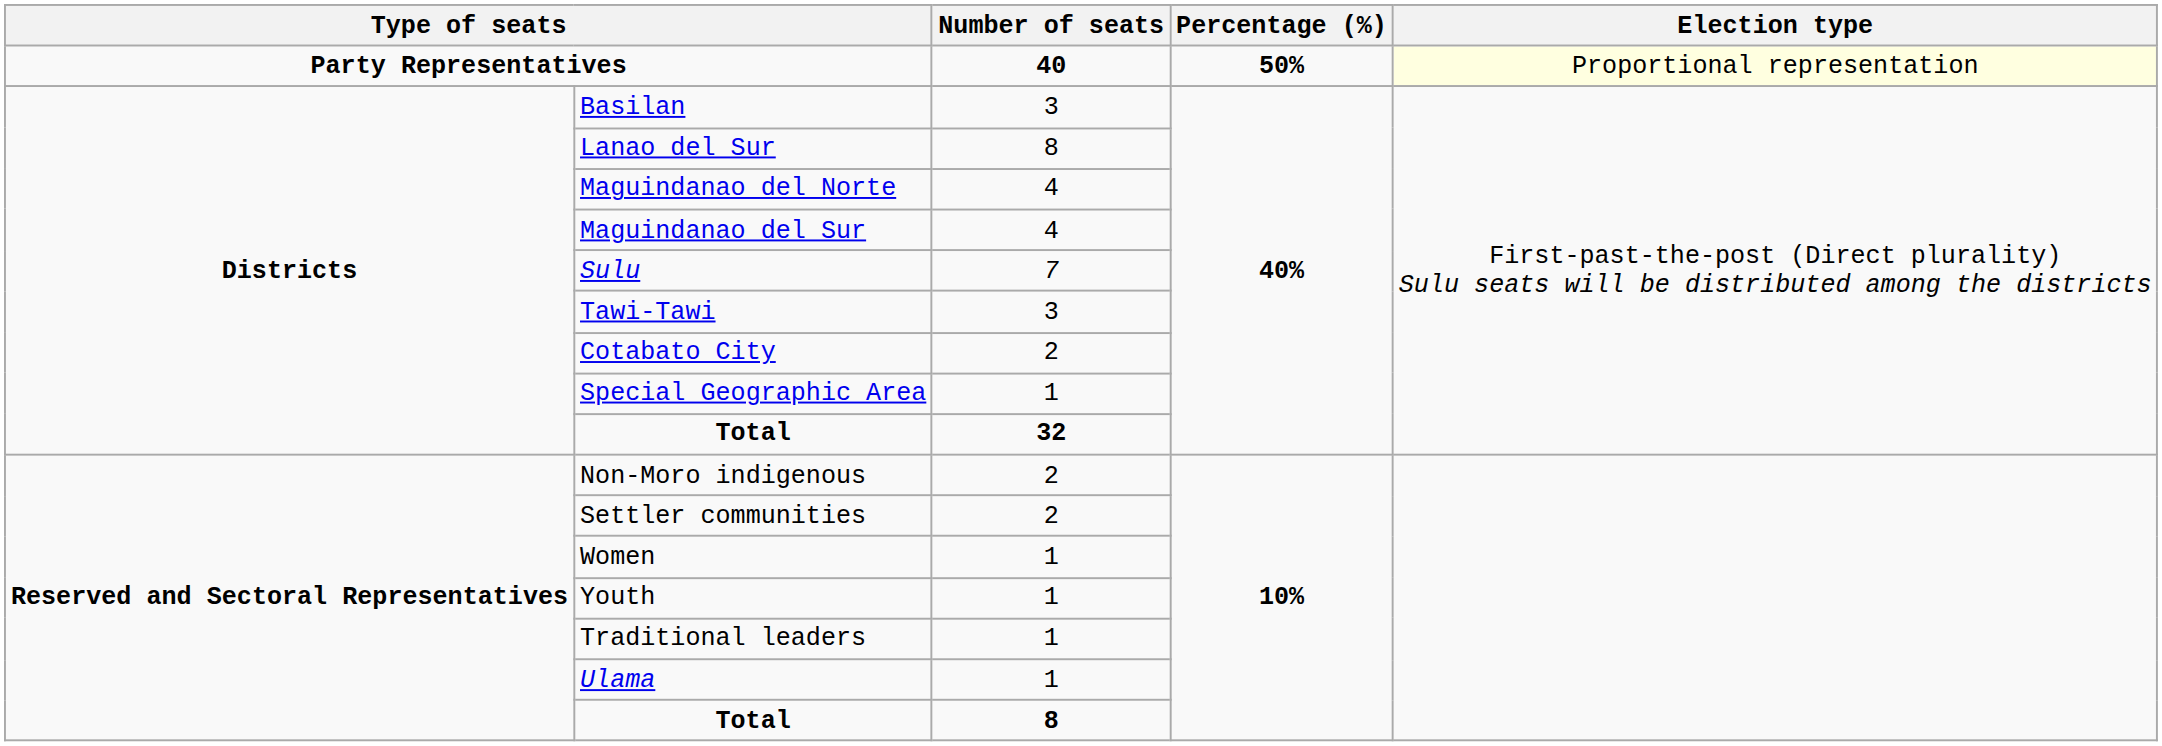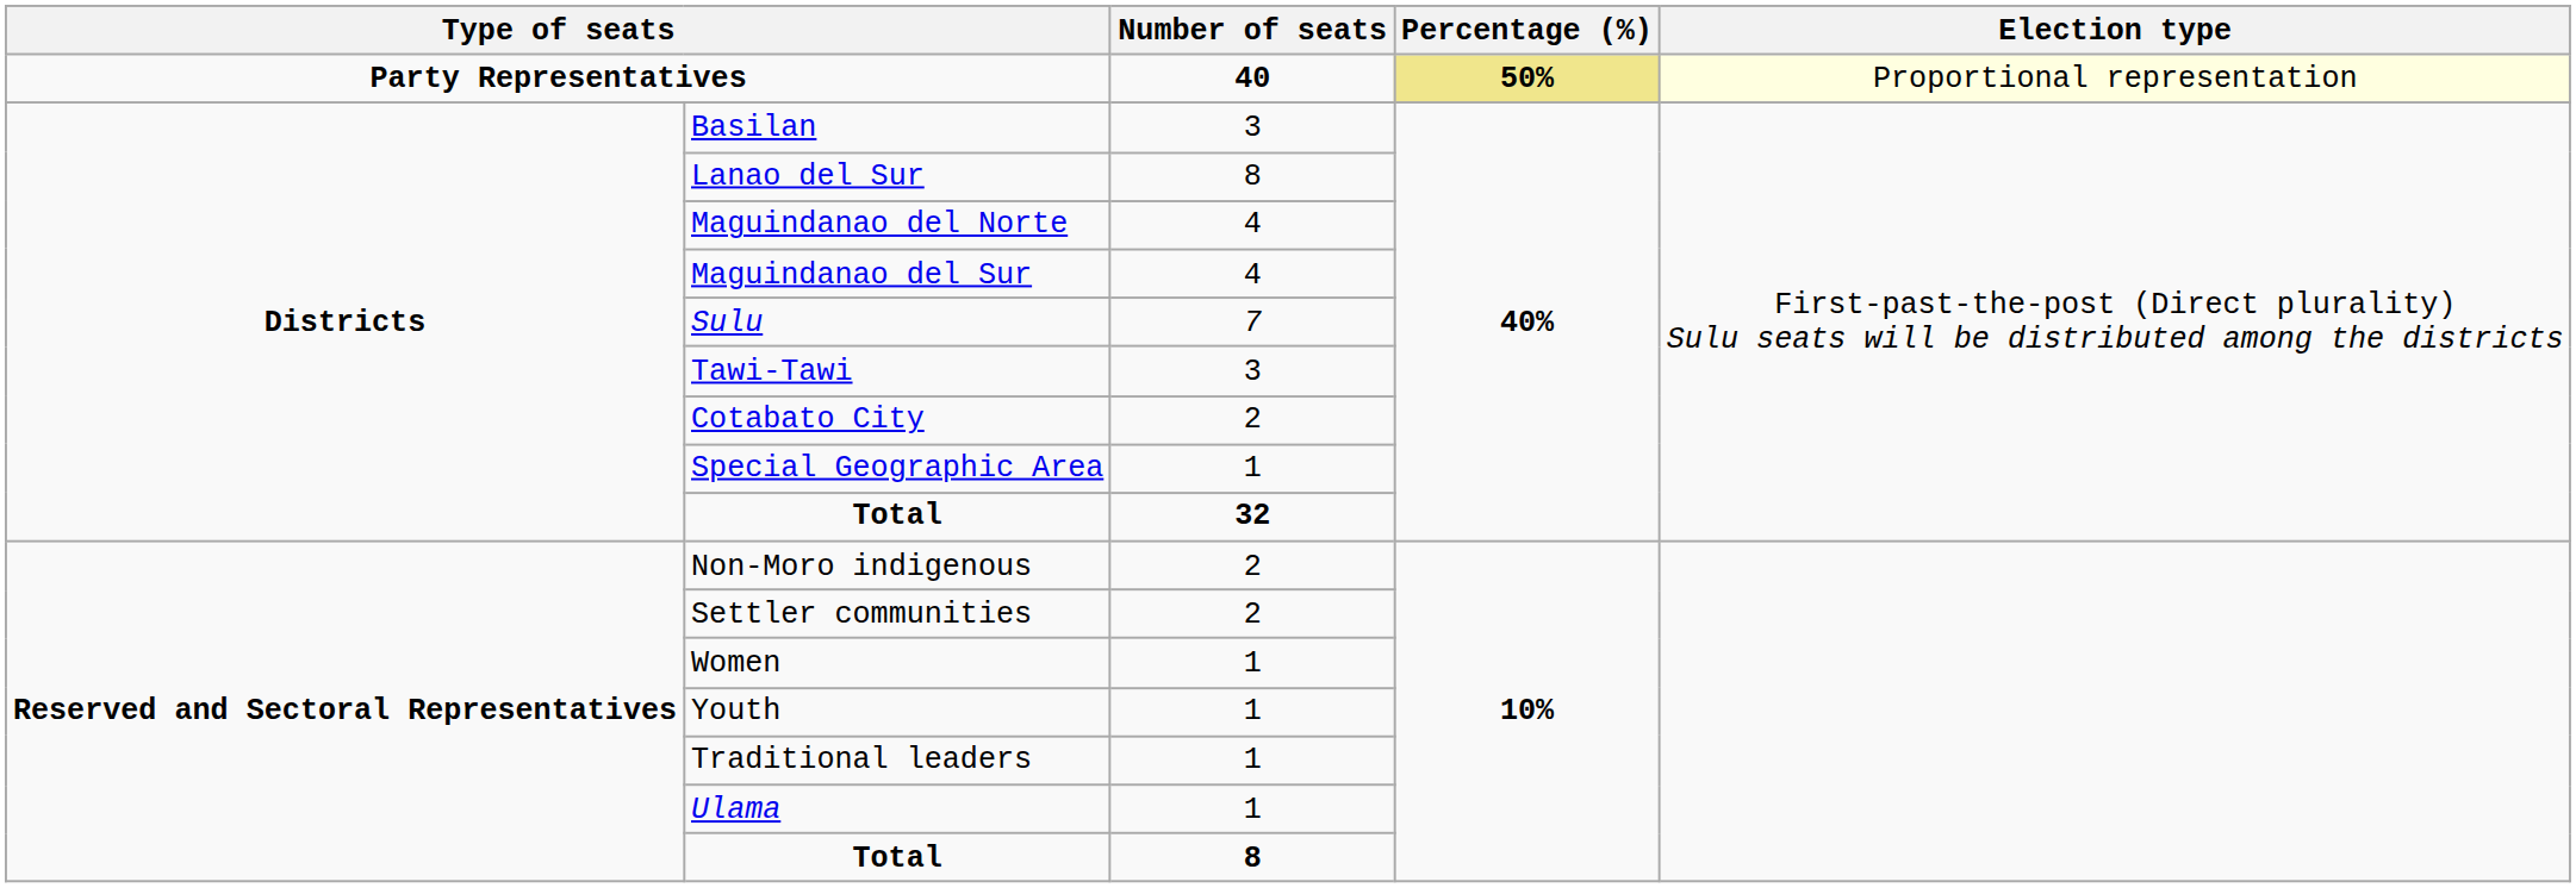Party Representatives | Percentage (%): no background -> khaki background
